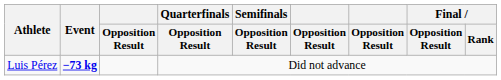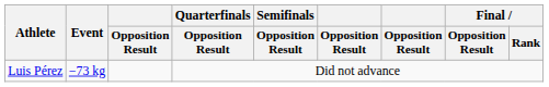Luis Pérez | Event: bold -> normal
